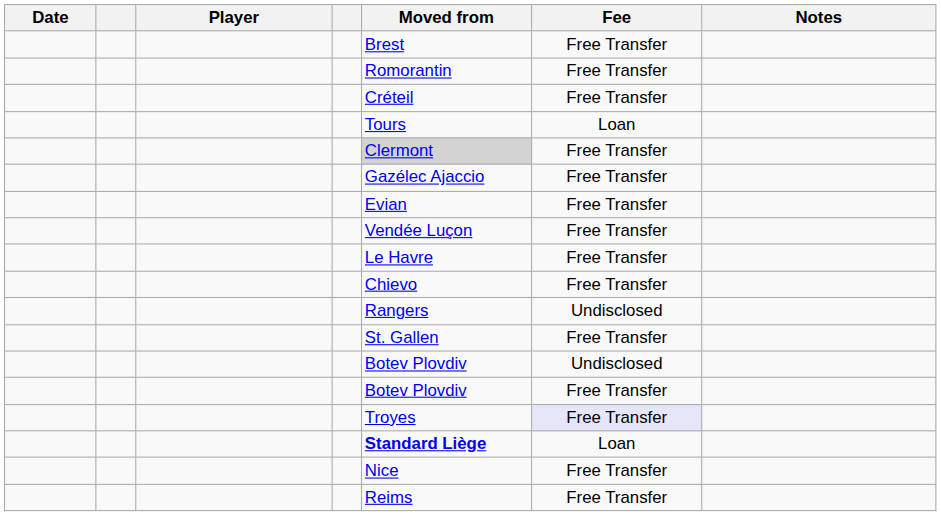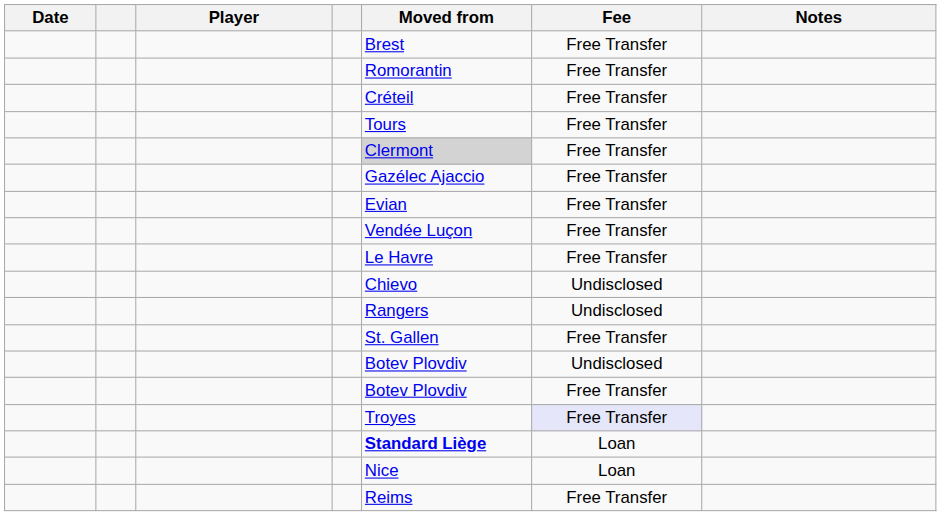row 5 | Fee: Loan -> Free Transfer
row 11 | Fee: Free Transfer -> Undisclosed
row 18 | Fee: Free Transfer -> Loan
